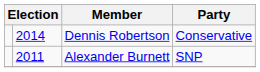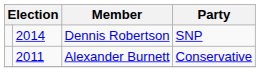Dennis Robertson | Party: Conservative -> SNP
Alexander Burnett | Party: SNP -> Conservative
